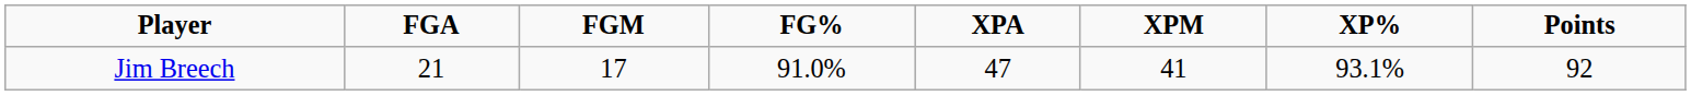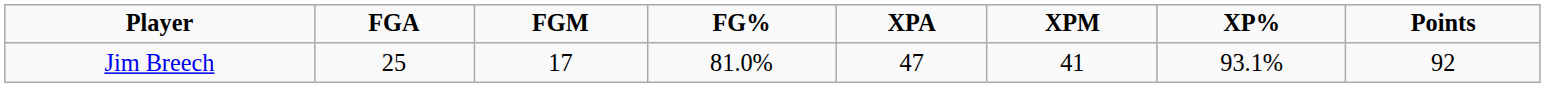Jim Breech | FGA: 21 -> 25
Jim Breech | FG%: 91.0% -> 81.0%
